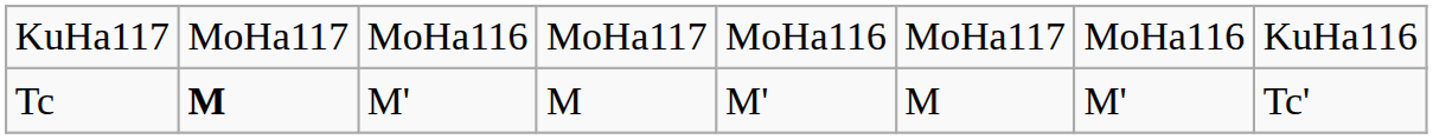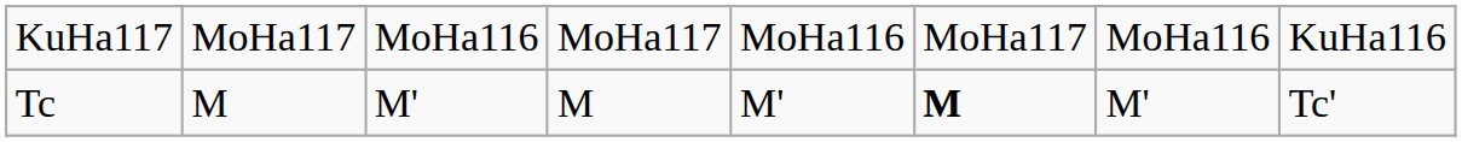Tc | column 2: bold -> normal
Tc | column 6: normal -> bold
